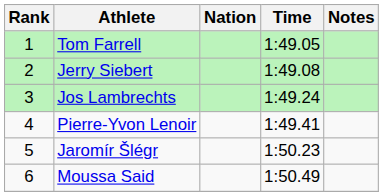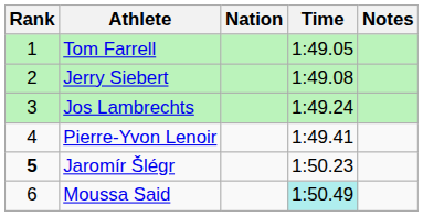Jaromír Šlégr | Rank: normal -> bold
Moussa Said | Time: no background -> paleturquoise background
